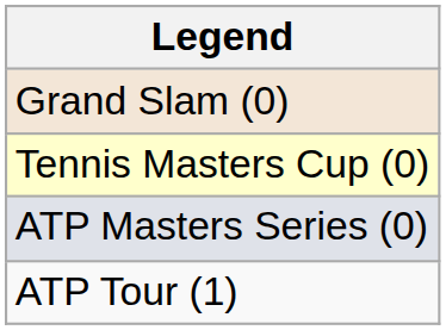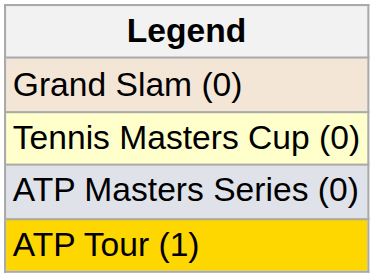row 5 | column 1: no background -> gold background
